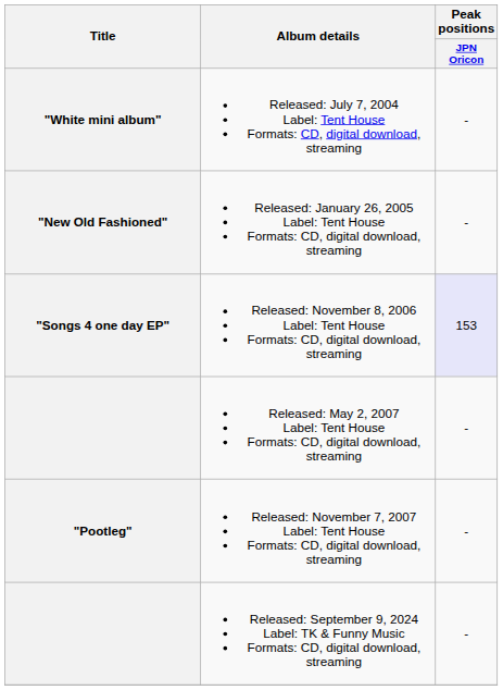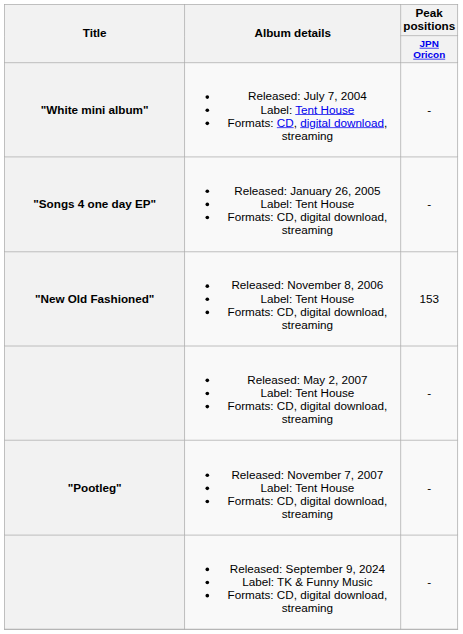row 4 | Title: "New Old Fashioned" -> "Songs 4 one day EP"
row 5 | Title: "Songs 4 one day EP" -> "New Old Fashioned"
row 5 | Peak positions / JPN Oricon: lavender background -> no background
